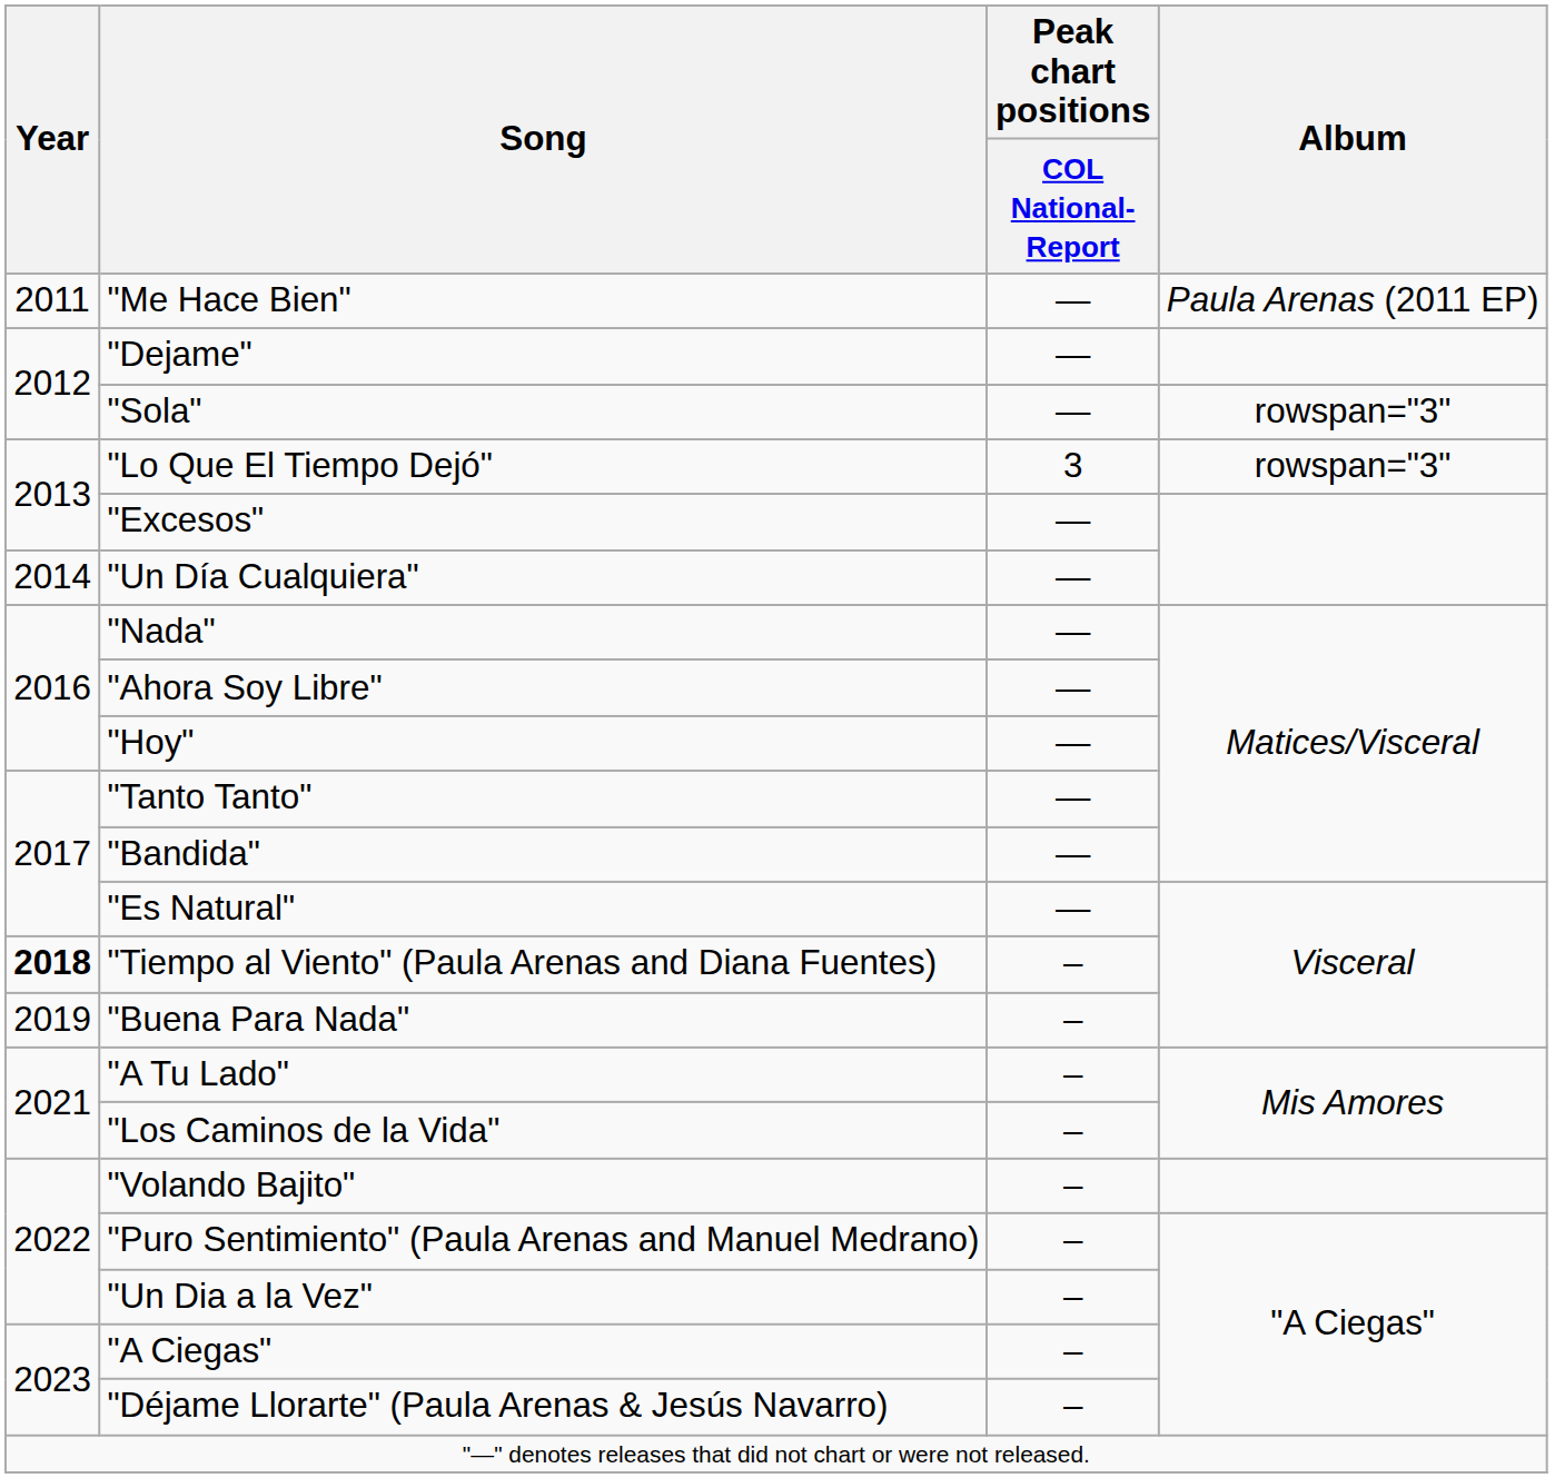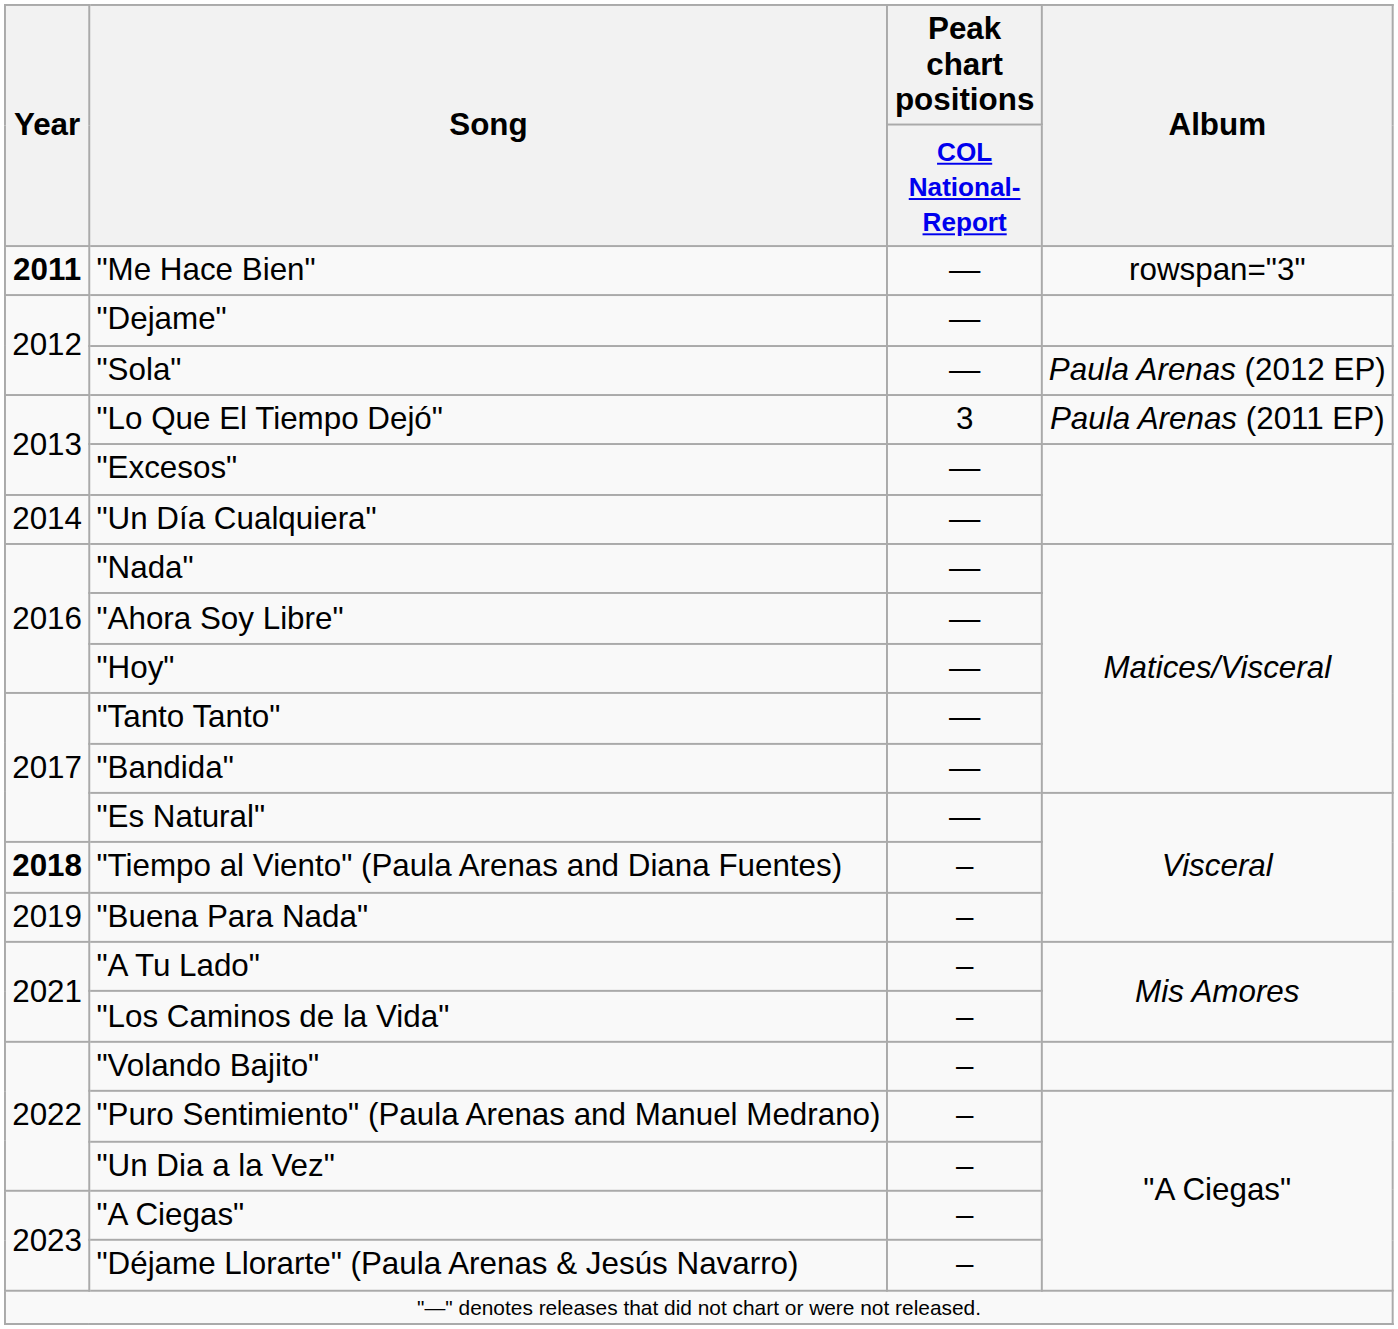"Me Hace Bien" | Year: normal -> bold
"Me Hace Bien" | Album: Paula Arenas (2011 EP) -> rowspan="3"
"Sola" | Album: rowspan="3" -> Paula Arenas (2012 EP)
"Lo Que El Tiempo Dejó" | Album: rowspan="3" -> Paula Arenas (2011 EP)
